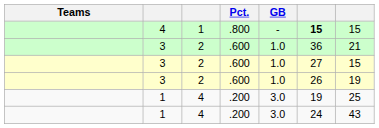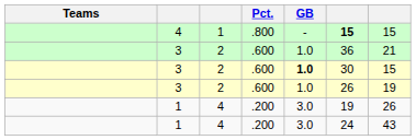row 4 | GB: normal -> bold
row 4 | column 6: 27 -> 30
row 6 | column 7: 25 -> 26
